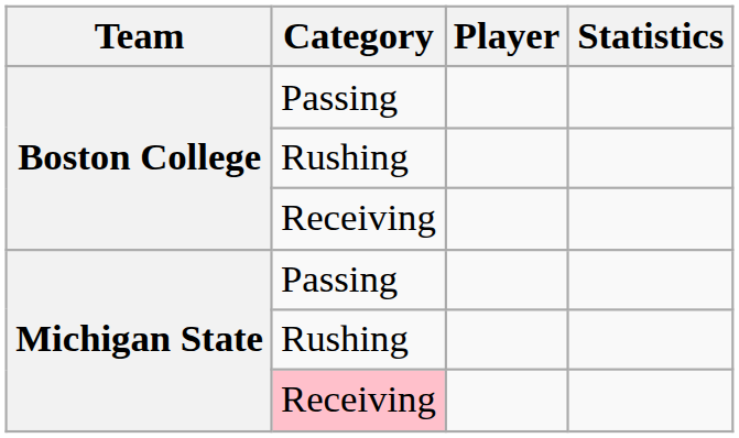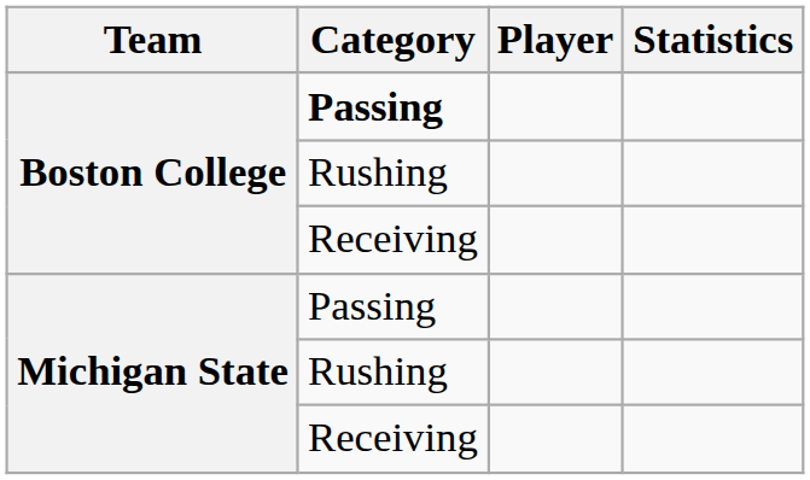Boston College / Passing | Category: normal -> bold
Michigan State / Receiving | Category: pink background -> no background
